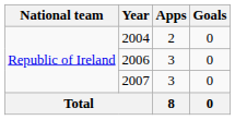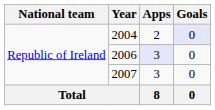2004 | Goals: no background -> lavender background
2006 | Apps: no background -> lavender background
